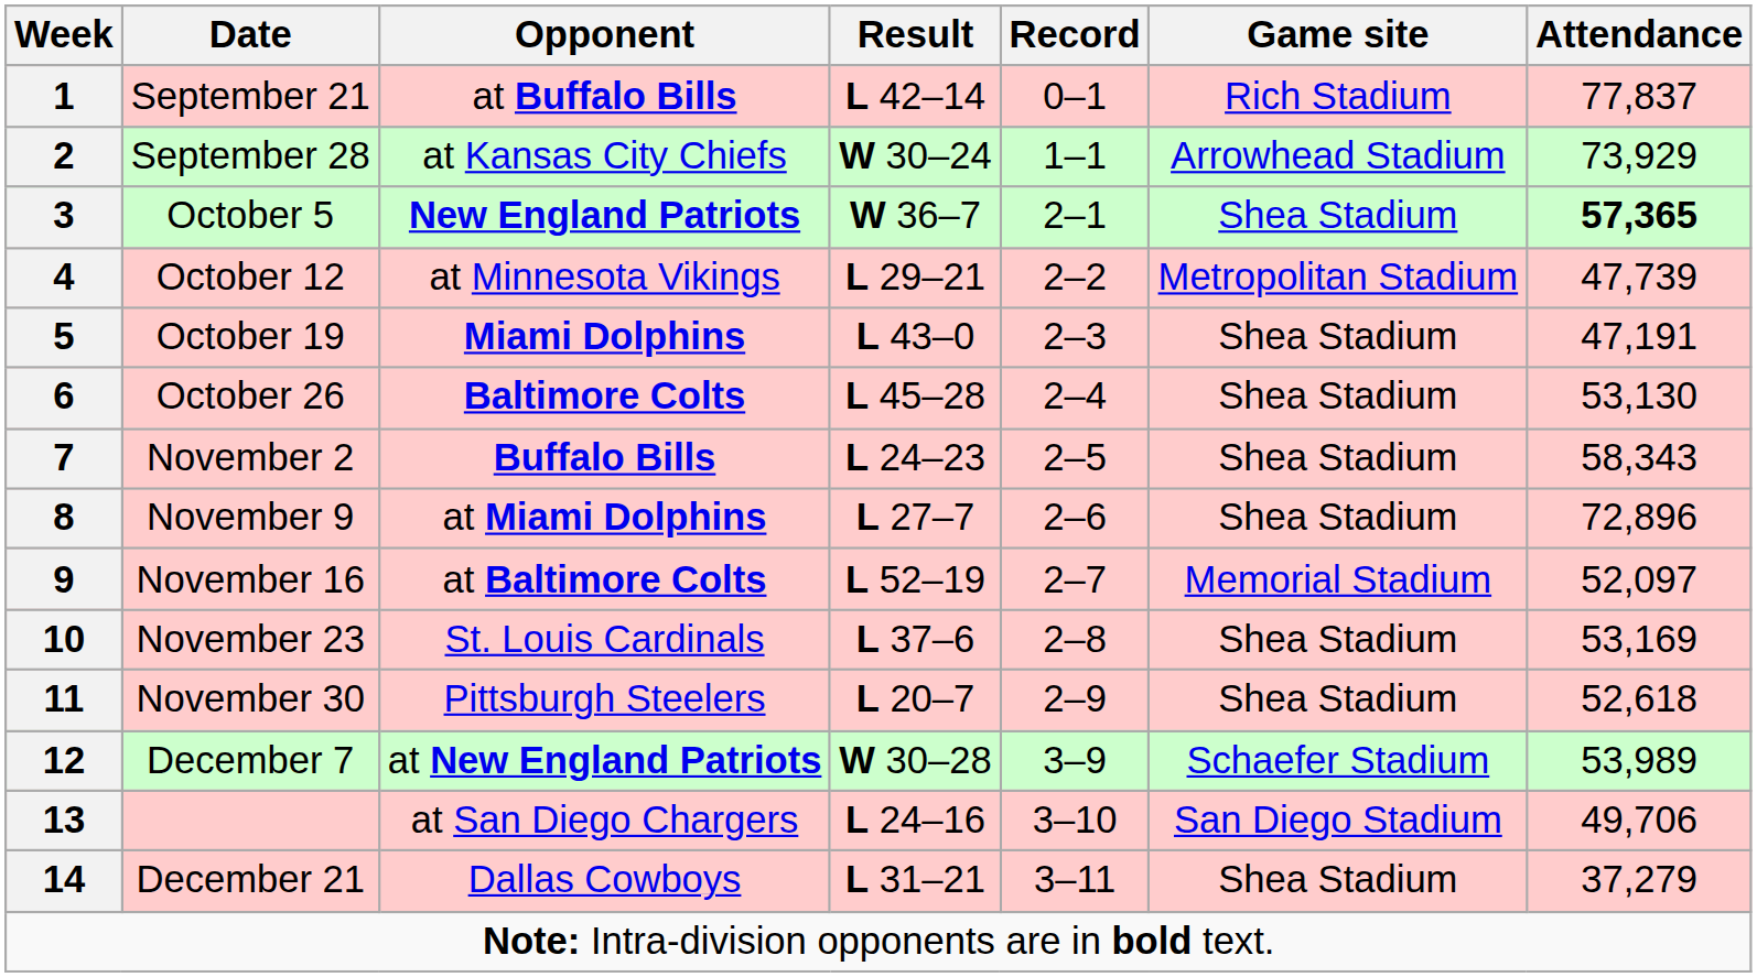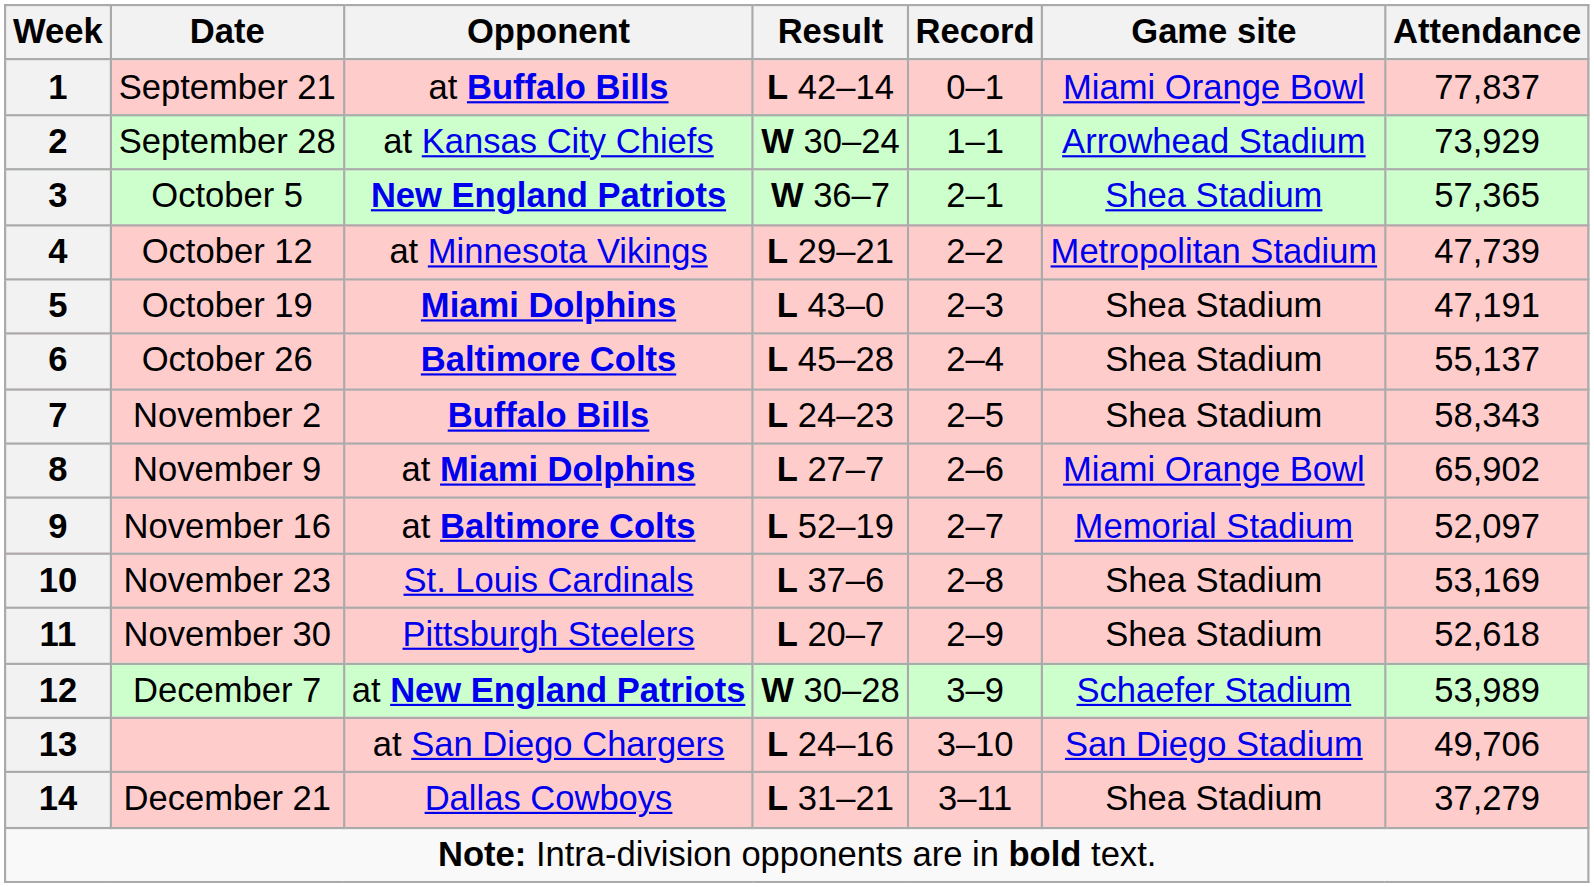1 | Game site: Rich Stadium -> Miami Orange Bowl
3 | Attendance: bold -> normal
6 | Attendance: 53,130 -> 55,137
8 | Game site: Shea Stadium -> Miami Orange Bowl
8 | Attendance: 72,896 -> 65,902
